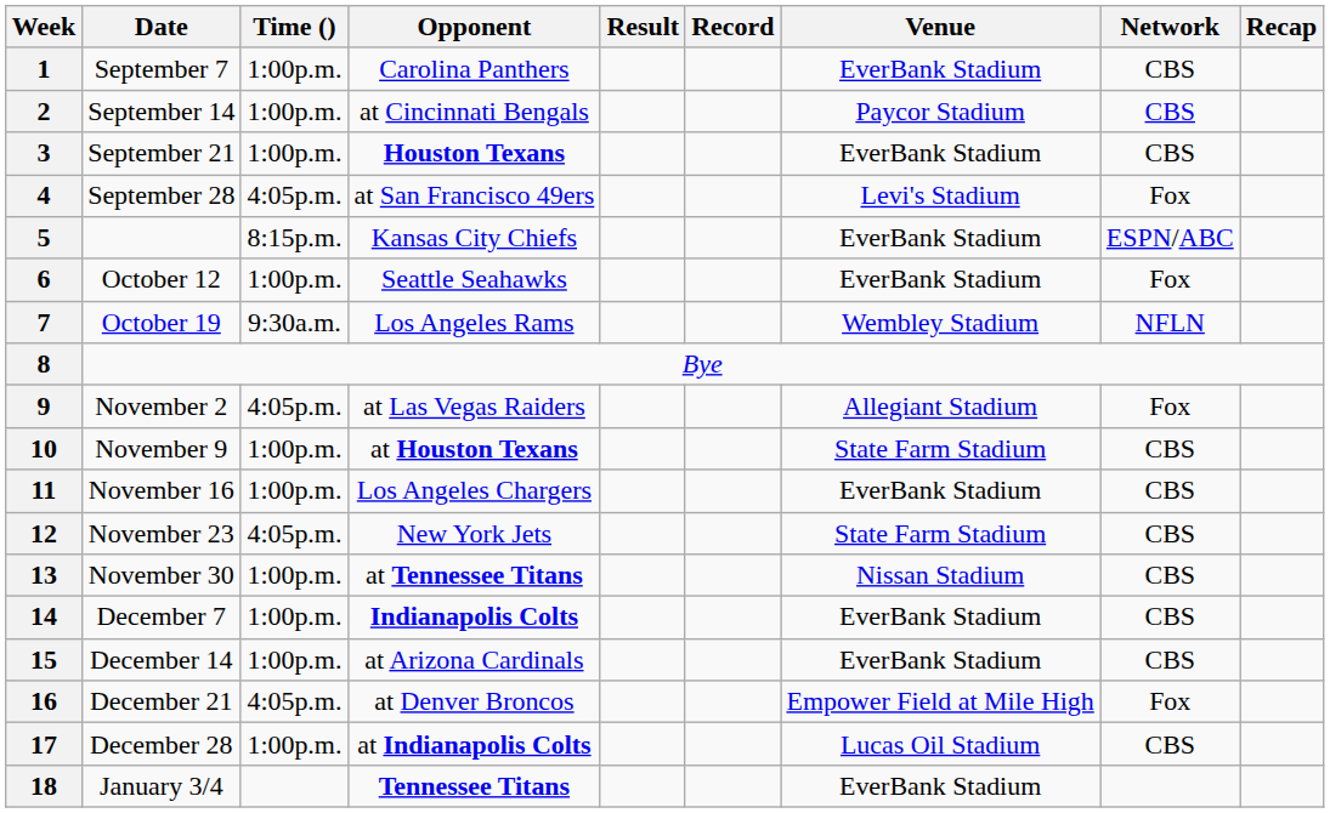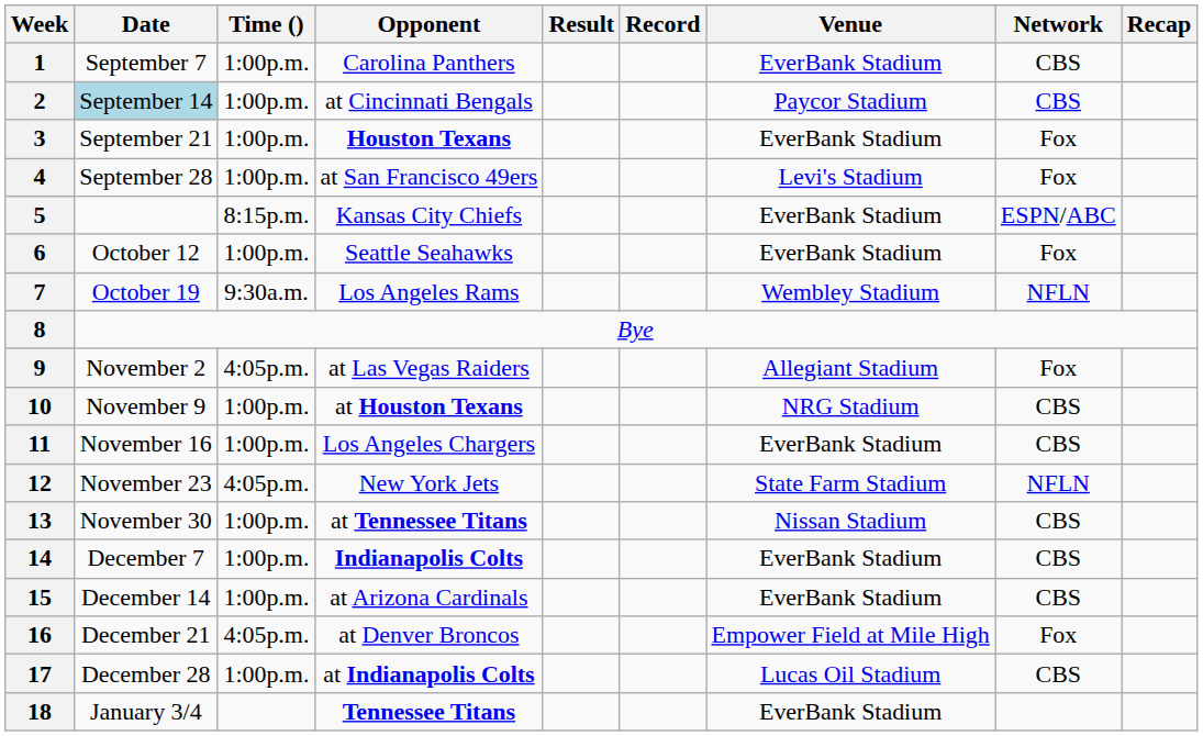2 | Date: no background -> lightblue background
3 | Network: CBS -> Fox
4 | Time (): 4:05p.m. -> 1:00p.m.
10 | Venue: State Farm Stadium -> NRG Stadium
12 | Network: CBS -> NFLN
